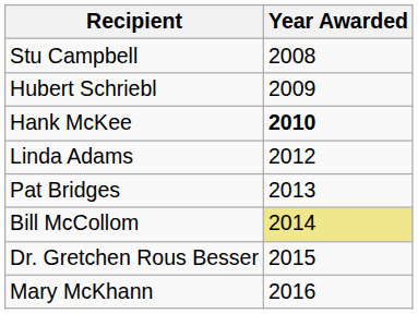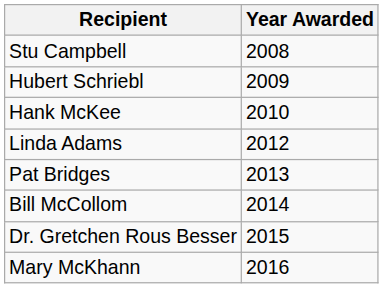Hank McKee | Year Awarded: bold -> normal
Bill McCollom | Year Awarded: khaki background -> no background
